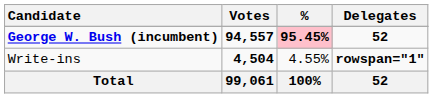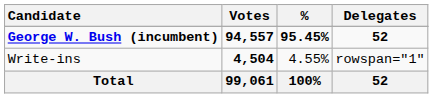George W. Bush (incumbent) | %: pink background -> no background
Write-ins | Delegates: bold -> normal
